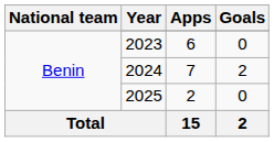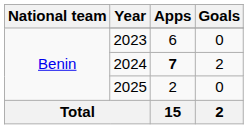2024 | Apps: normal -> bold
